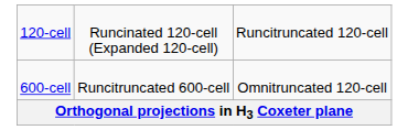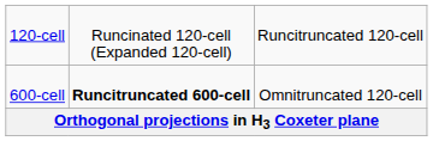600-cell | column 2: normal -> bold
